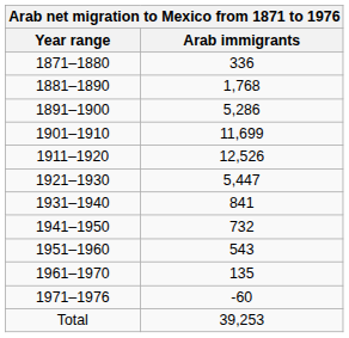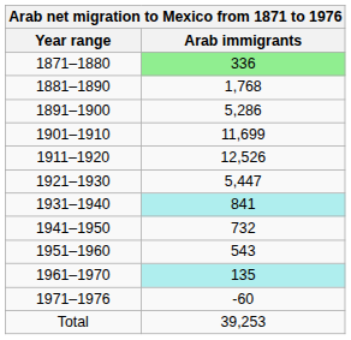1871–1880 | Arab immigrants: no background -> lightgreen background
1931–1940 | Arab immigrants: no background -> paleturquoise background
1961–1970 | Arab immigrants: no background -> paleturquoise background
